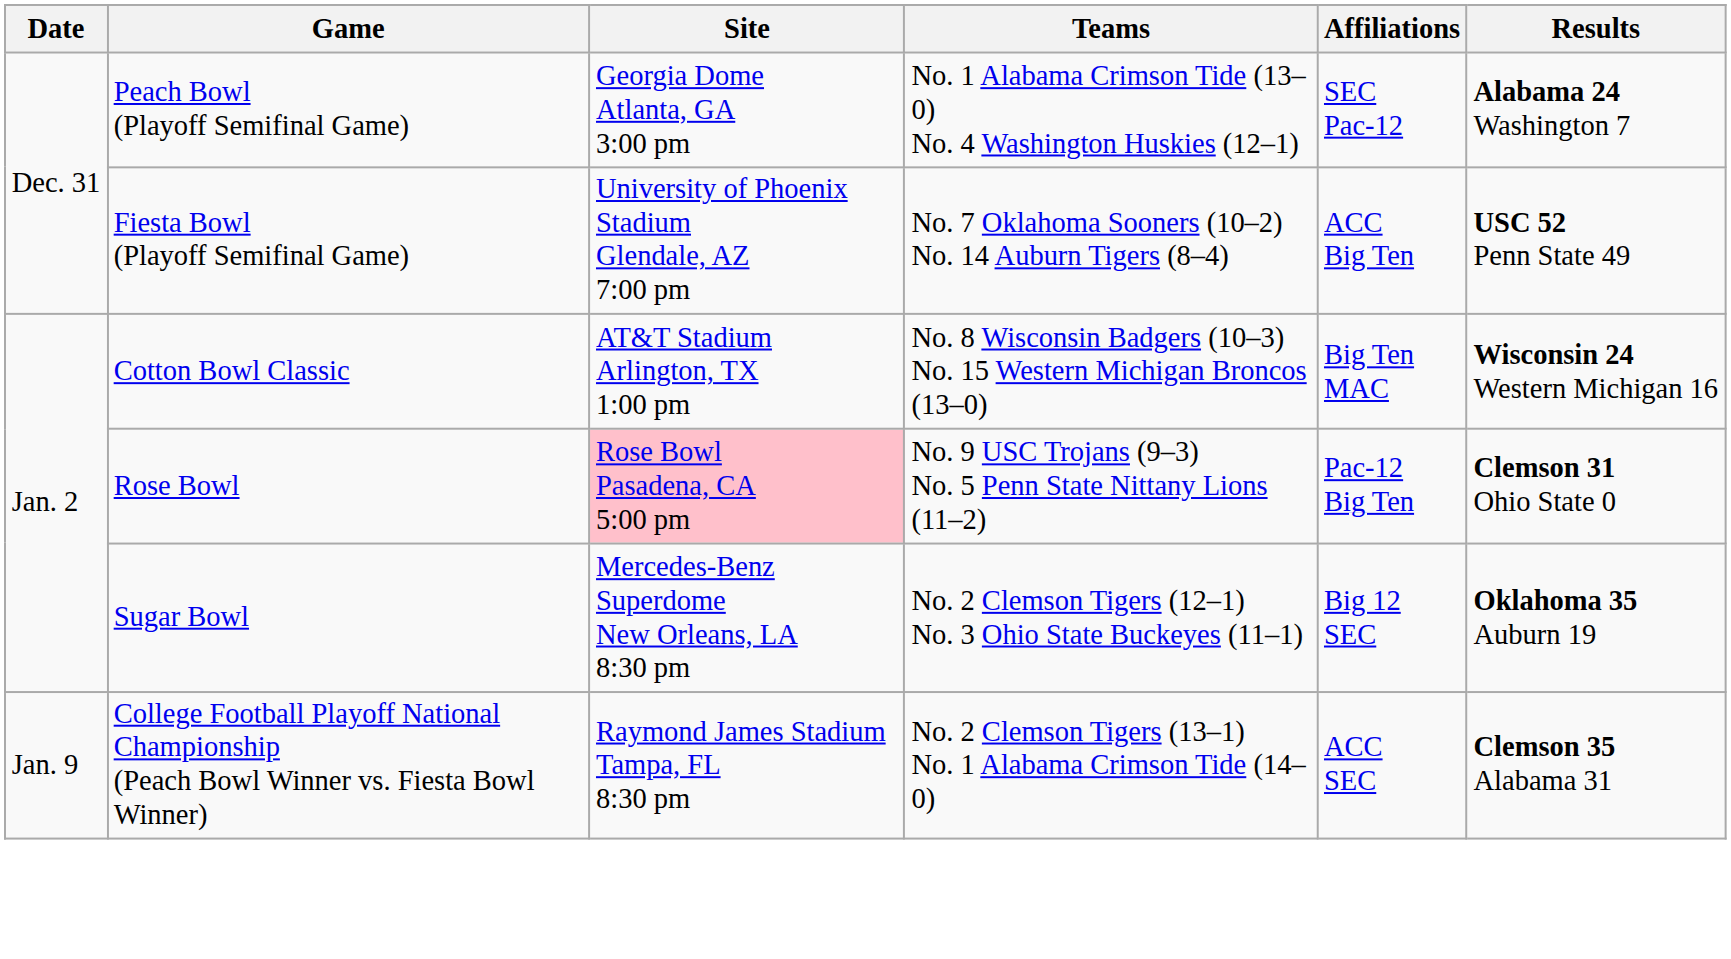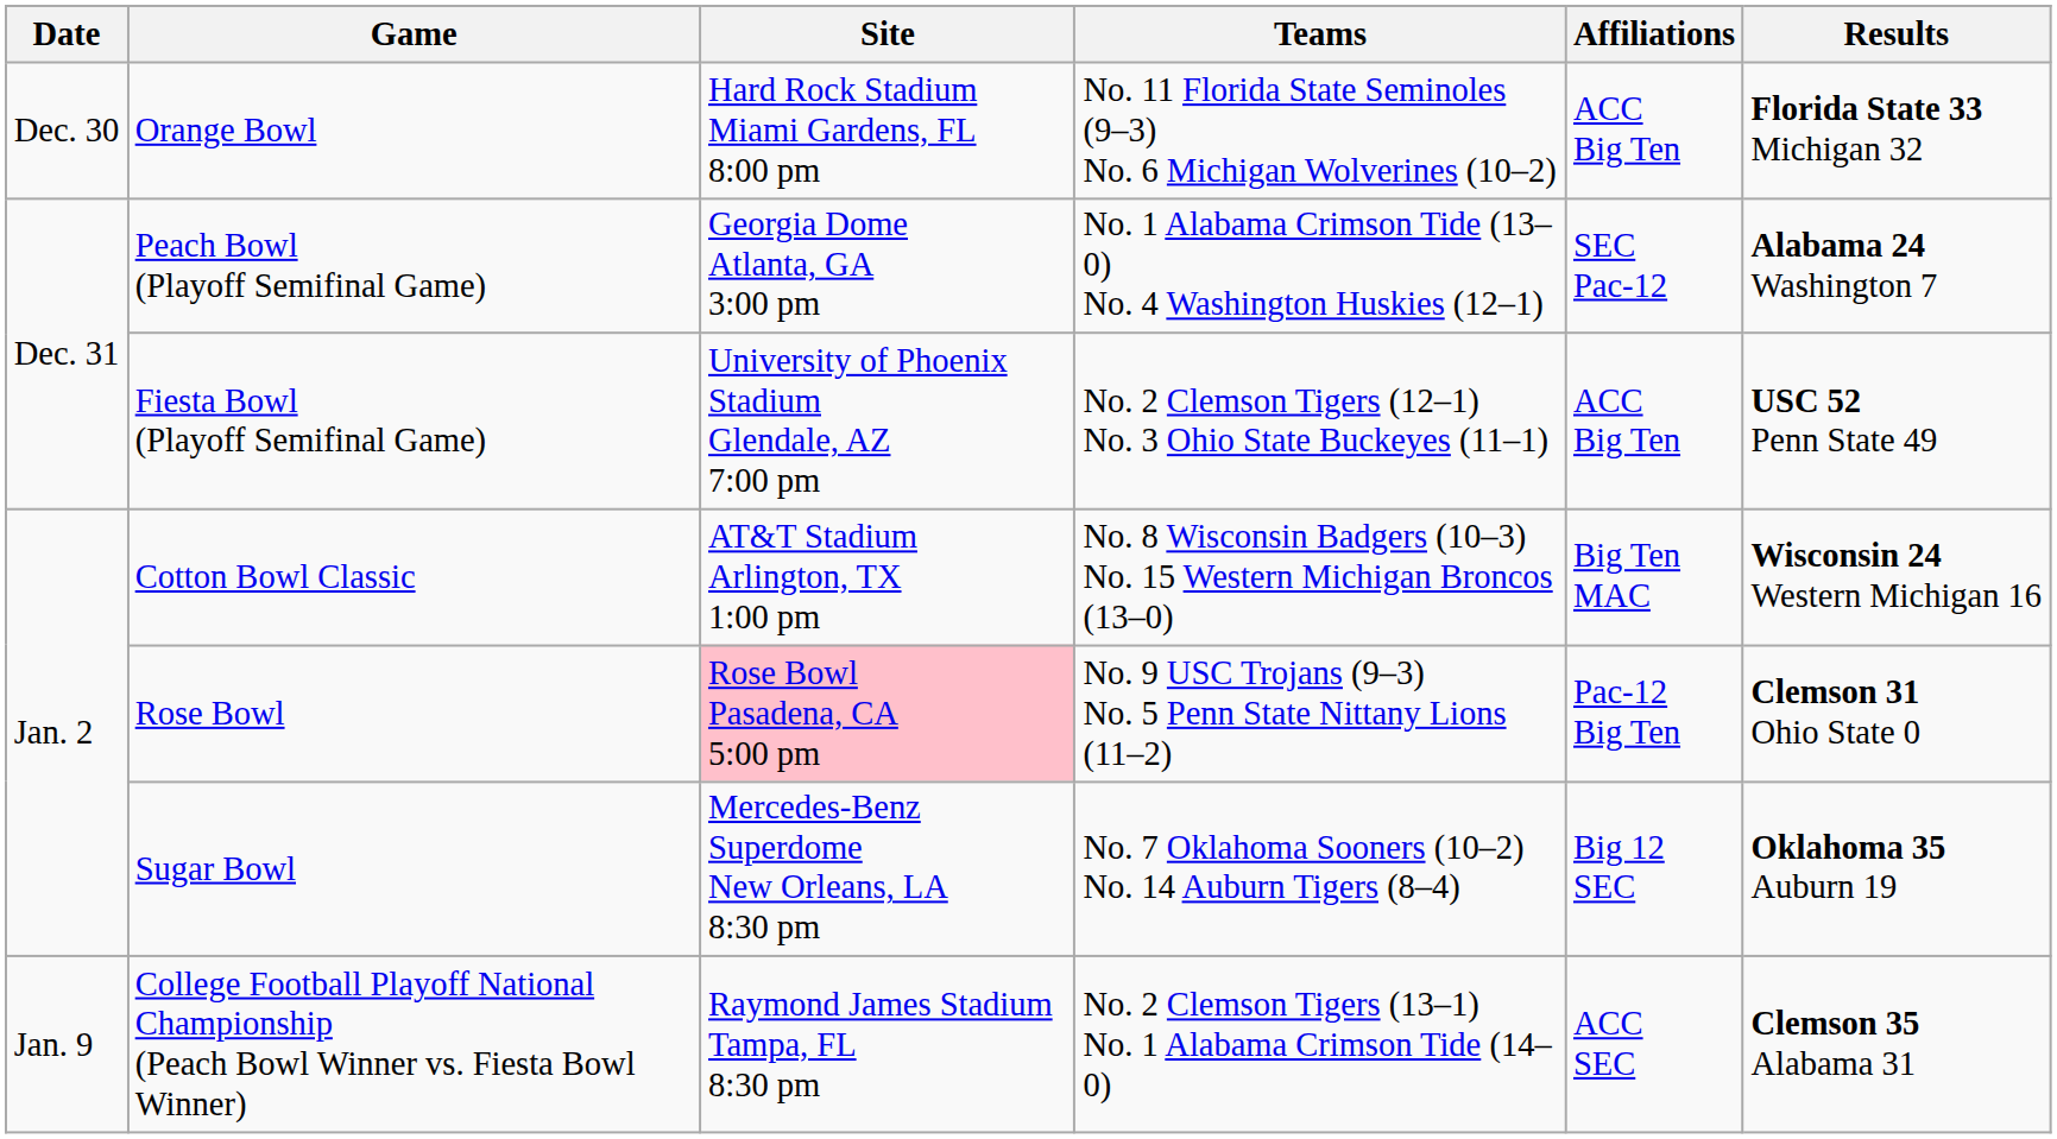+ row: Dec. 30 | Orange Bowl | Hard Rock Stadium Miami Gardens, FL 8:00 pm | No. 11 Florida State Seminoles (9–3) No. 6 Michigan Wolverines (10–2) | ACC Big Ten | Florida State 33 Michigan 32
Fiesta Bowl (Playoff Semifinal Game) | Teams: No. 7 Oklahoma Sooners (10–2) No. 14 Auburn Tigers (8–4) -> No. 2 Clemson Tigers (12–1) No. 3 Ohio State Buckeyes (11–1)
Sugar Bowl | Teams: No. 2 Clemson Tigers (12–1) No. 3 Ohio State Buckeyes (11–1) -> No. 7 Oklahoma Sooners (10–2) No. 14 Auburn Tigers (8–4)
